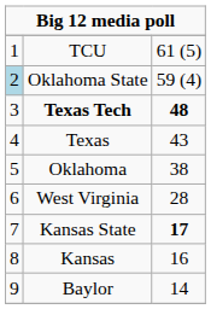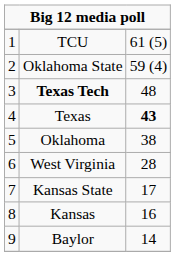Oklahoma State | column 1: lightblue background -> no background
Texas Tech | column 3: bold -> normal
Texas | column 3: normal -> bold
Kansas State | column 3: bold -> normal
